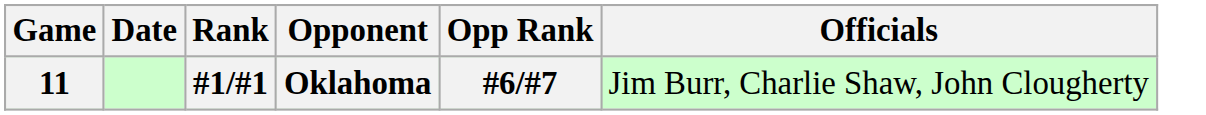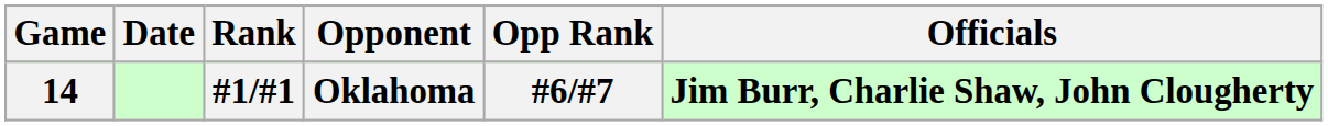Oklahoma | Game: 11 -> 14
Oklahoma | Officials: normal -> bold
